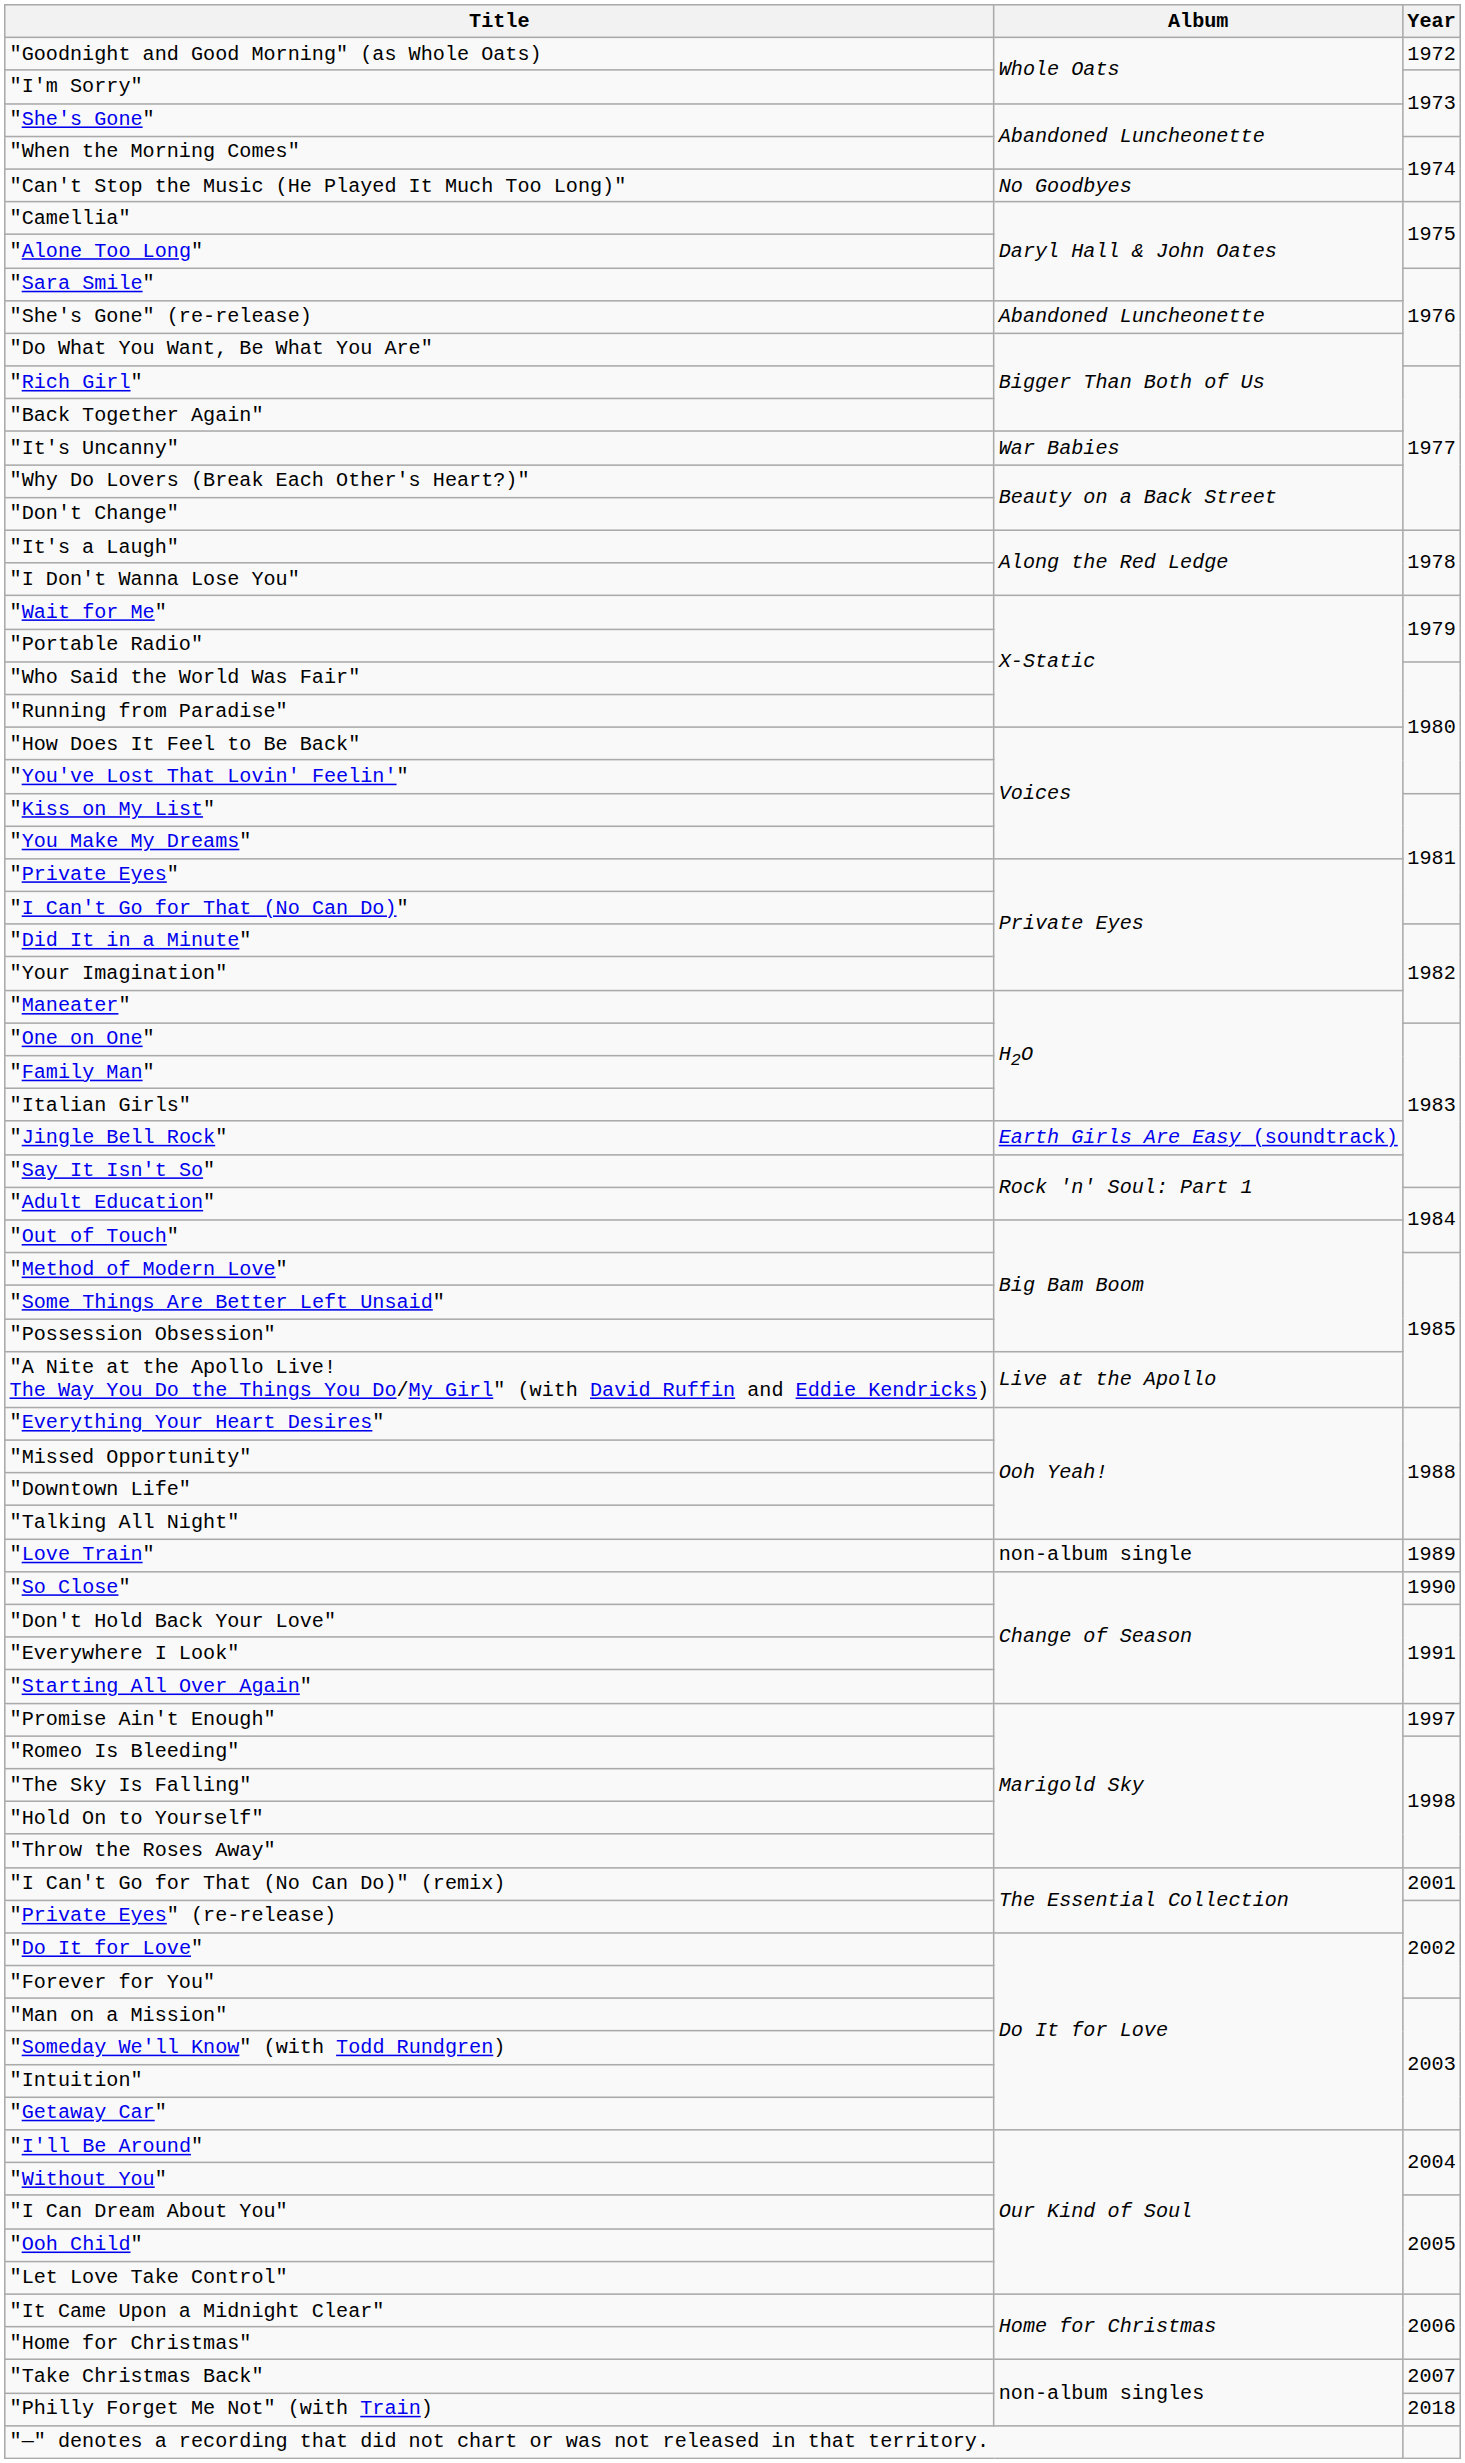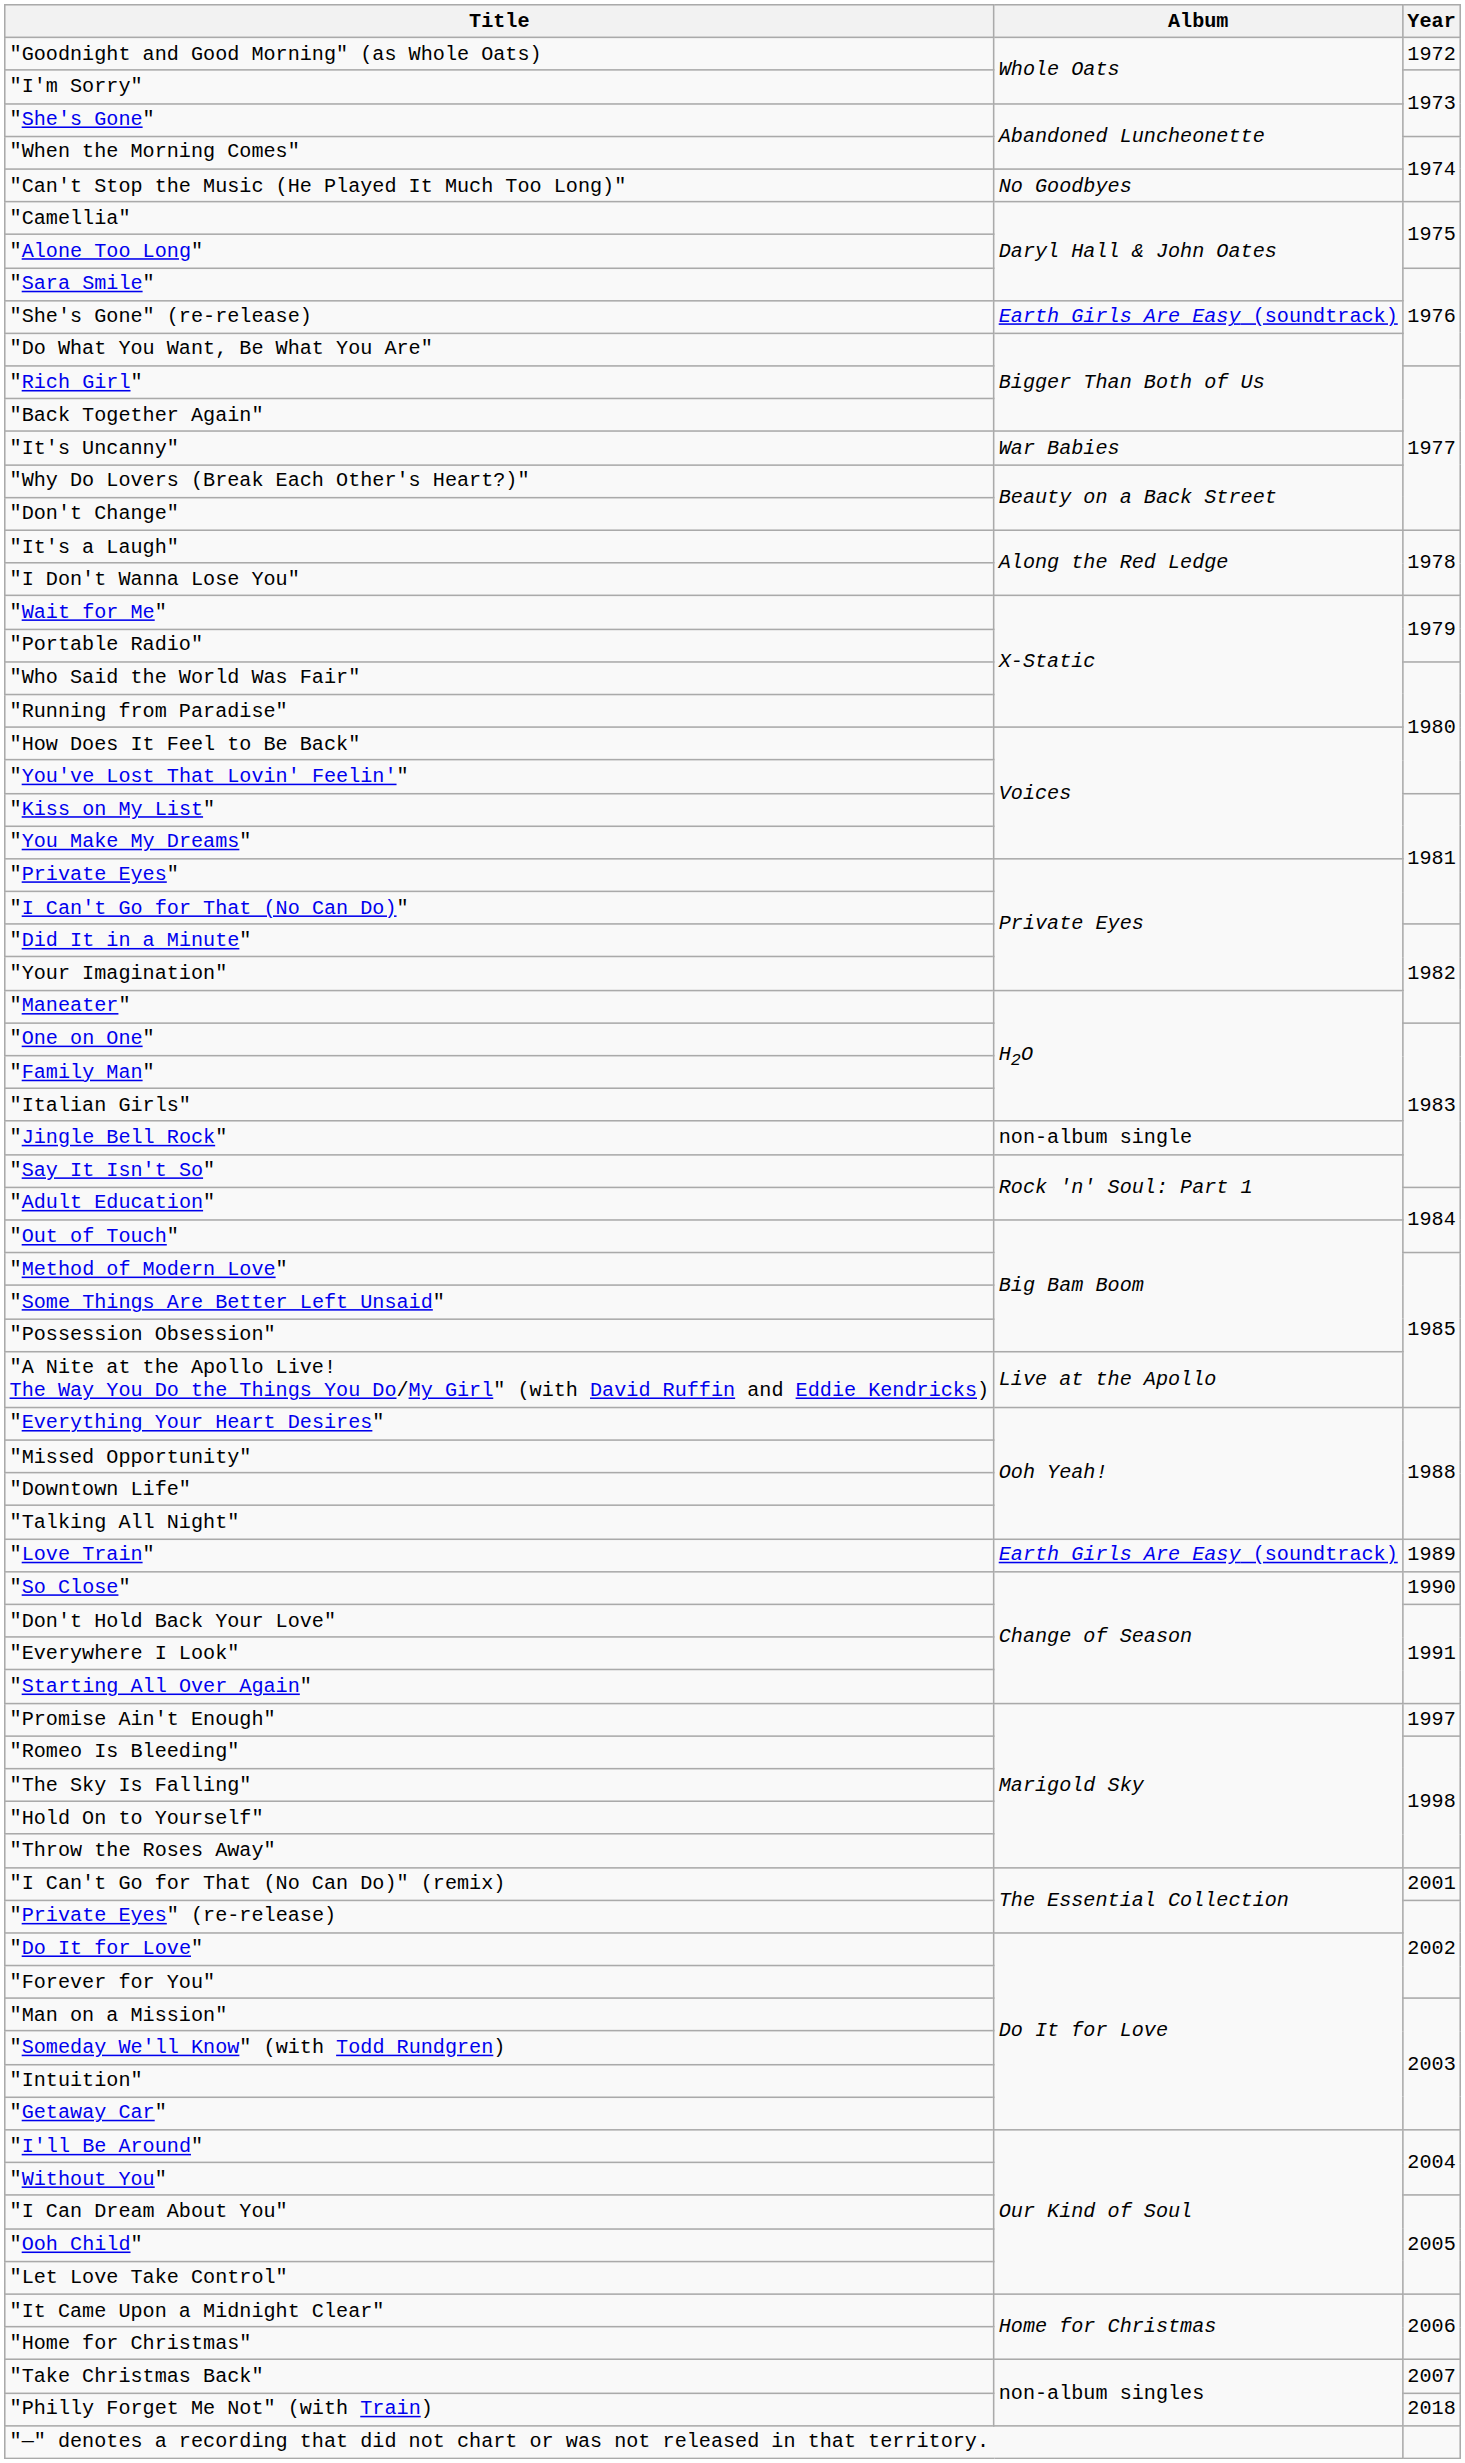"She's Gone" (re-release) | Album: Abandoned Luncheonette -> Earth Girls Are Easy (soundtrack)
"Jingle Bell Rock" | Album: Earth Girls Are Easy (soundtrack) -> non-album single
"Love Train" | Album: non-album single -> Earth Girls Are Easy (soundtrack)
